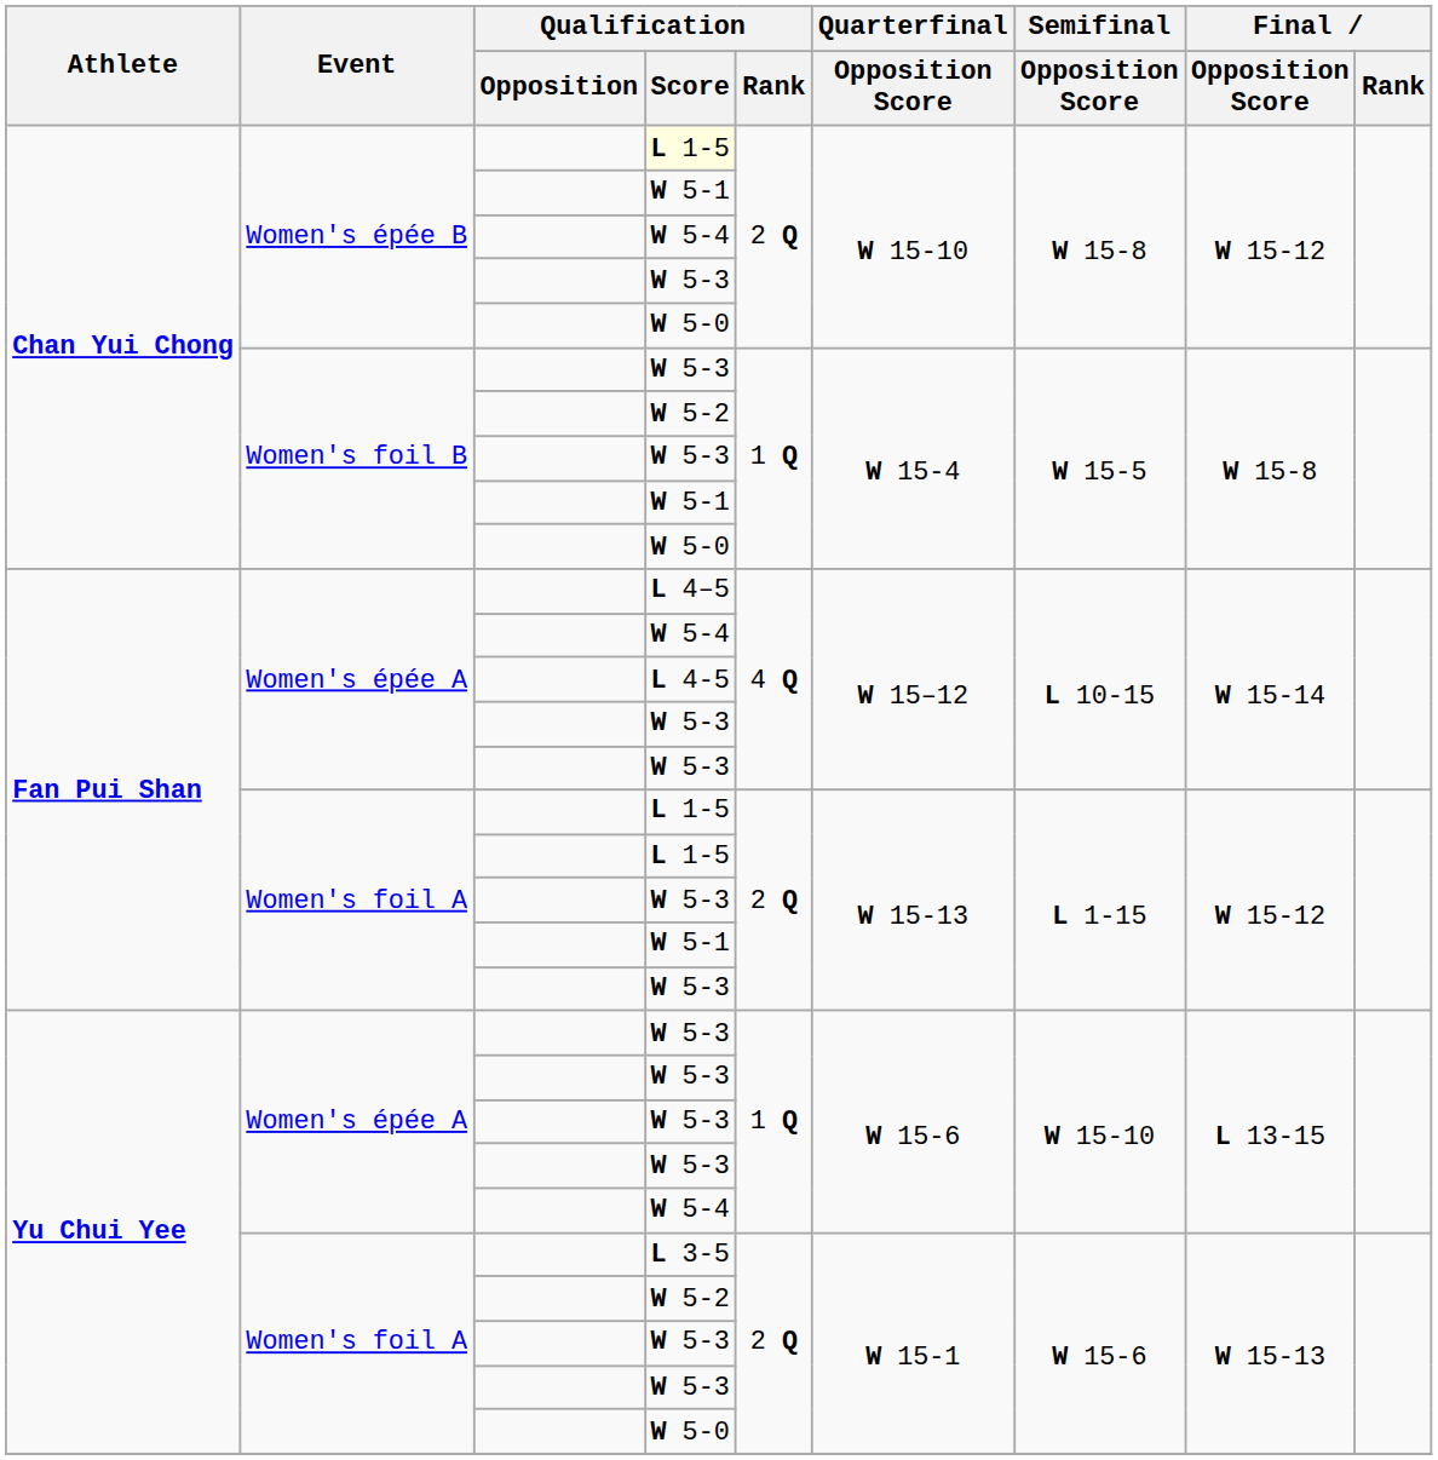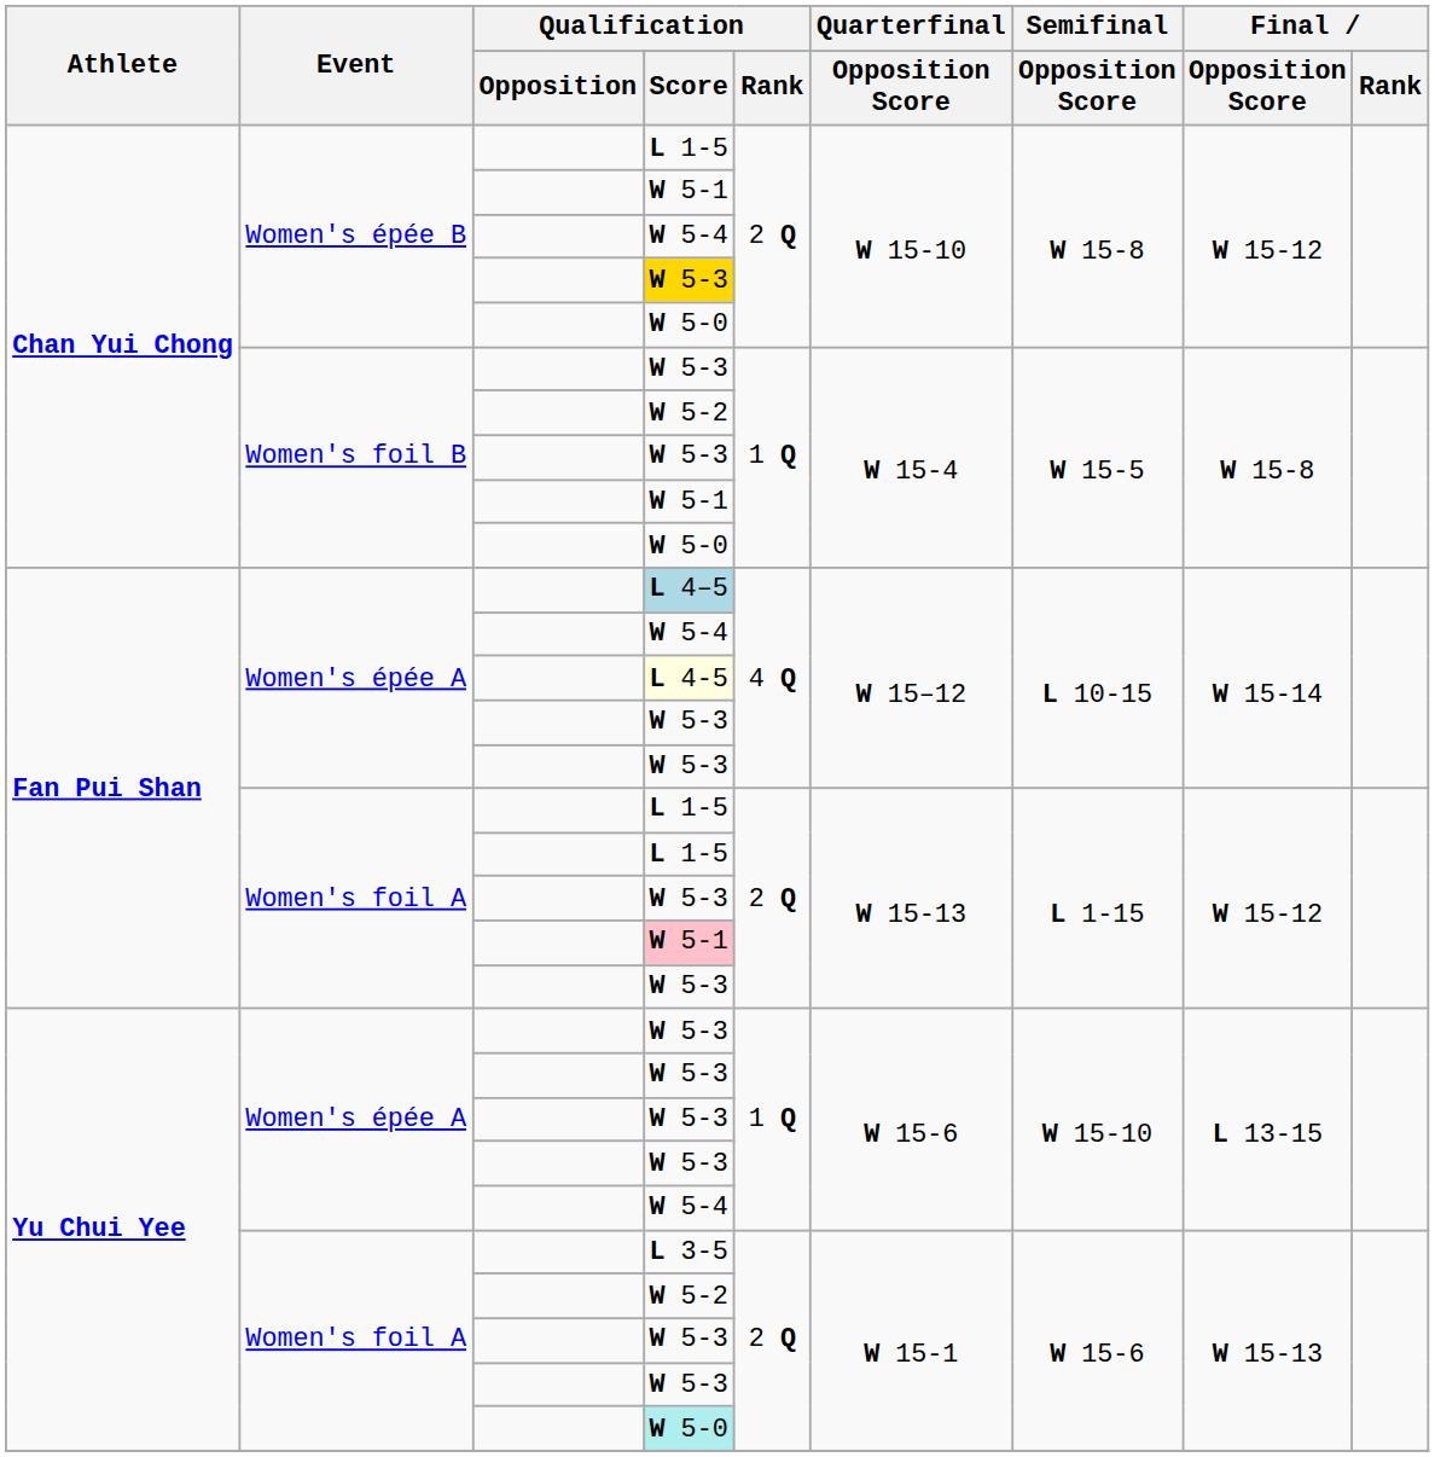Women's épée B / L 1-5 | Qualification / Score: lightyellow background -> no background
Women's épée B / W 5-3 | Qualification / Score: no background -> gold background
L 4–5 | Qualification / Score: no background -> lightblue background
L 4-5 | Qualification / Score: no background -> lightyellow background
Women's foil A / W 5-1 | Qualification / Score: no background -> pink background
Women's foil A / W 5-0 | Qualification / Score: no background -> paleturquoise background
